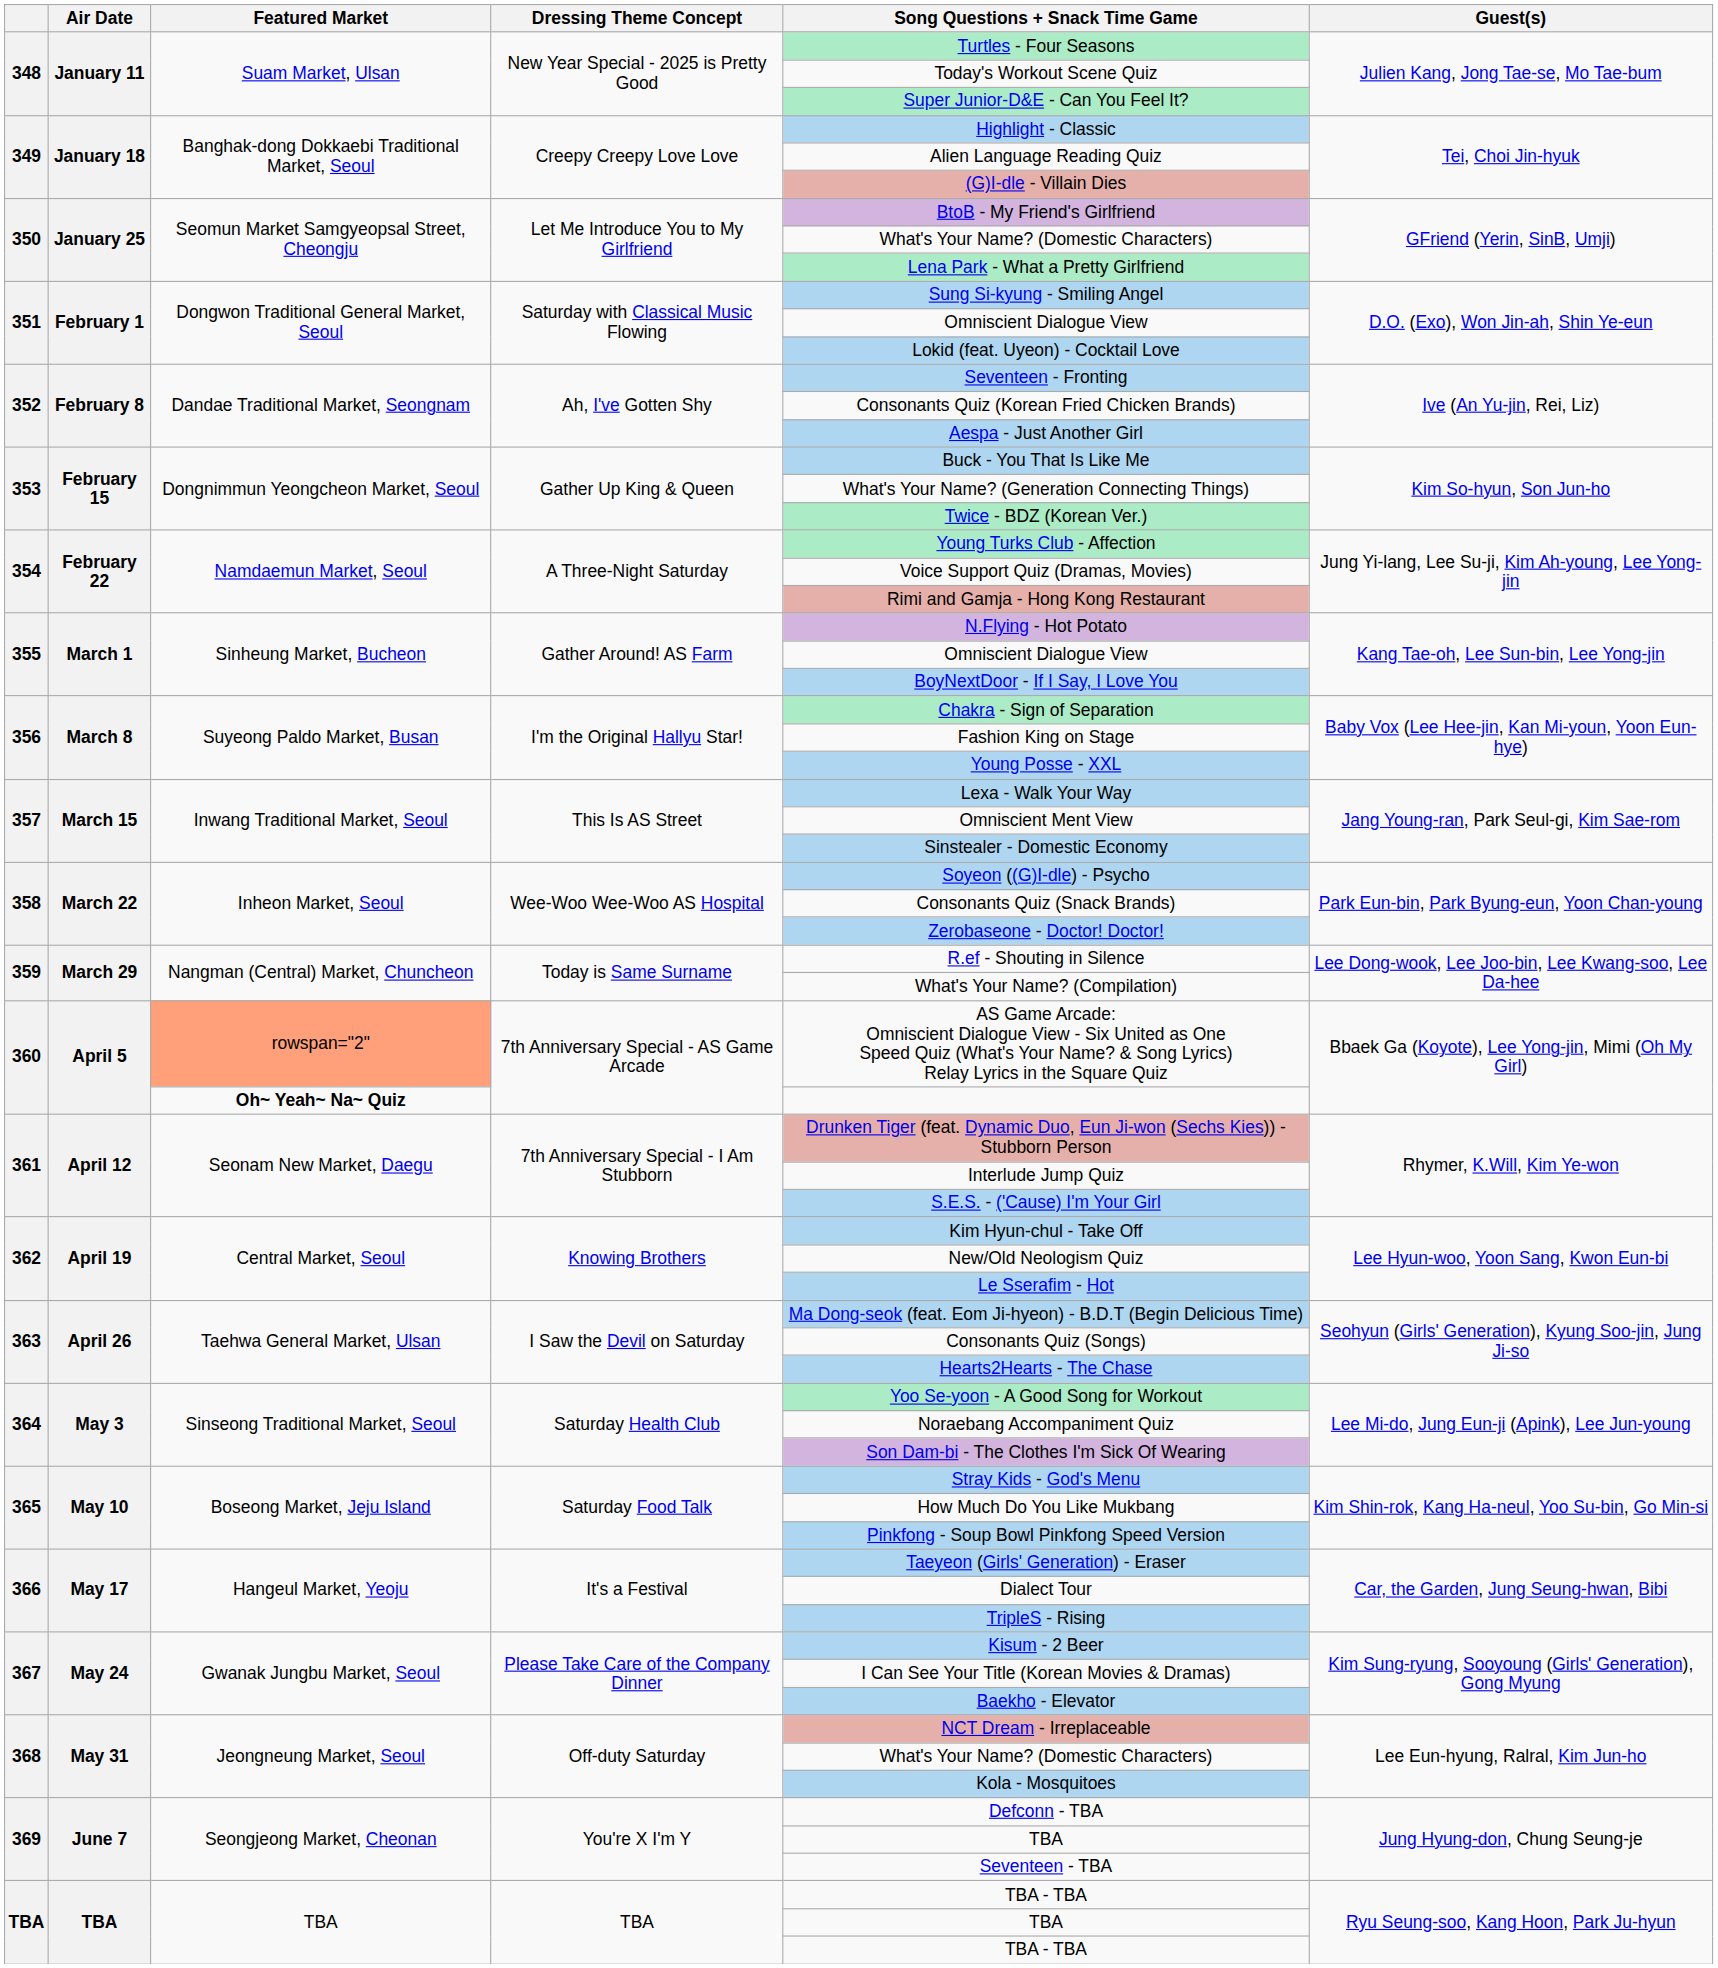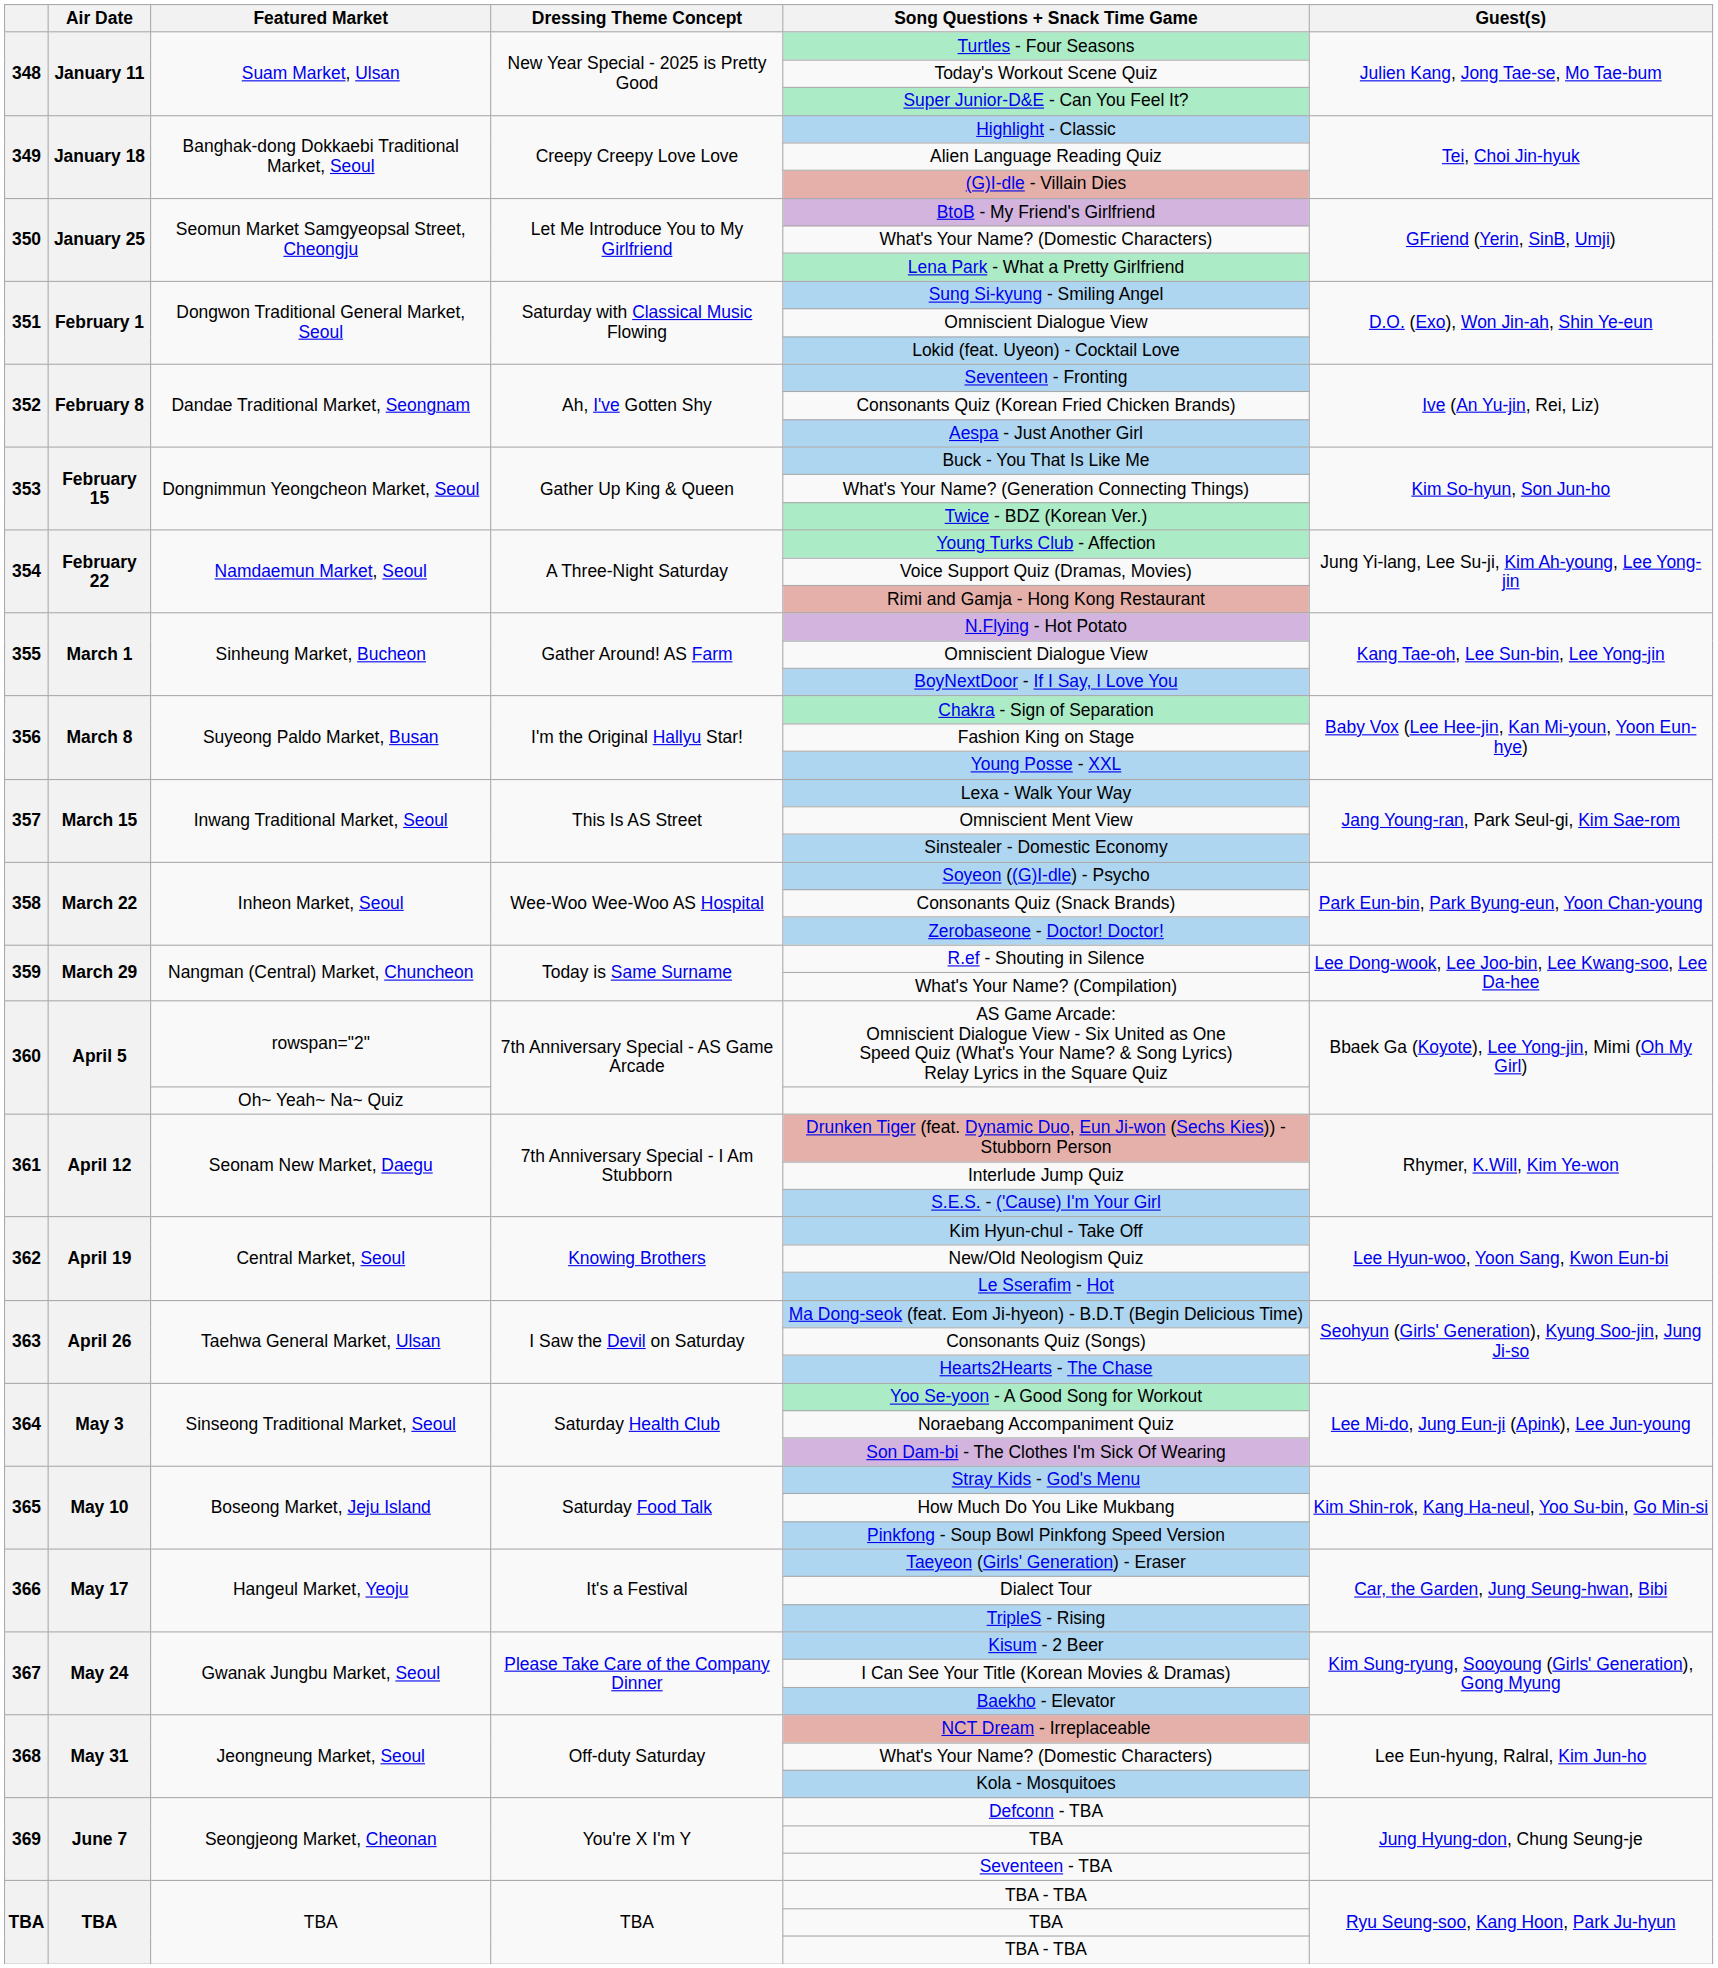rowspan="2" | Featured Market: lightsalmon background -> no background
Oh~ Yeah~ Na~ Quiz | Featured Market: bold -> normal
